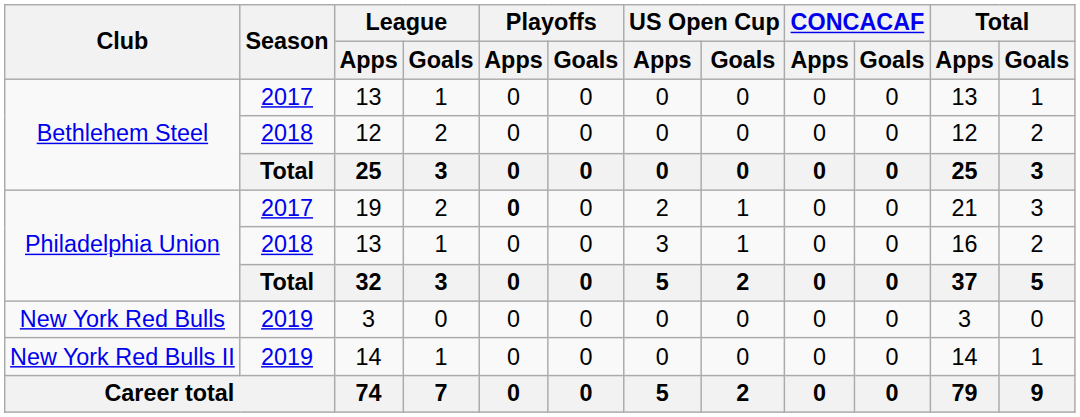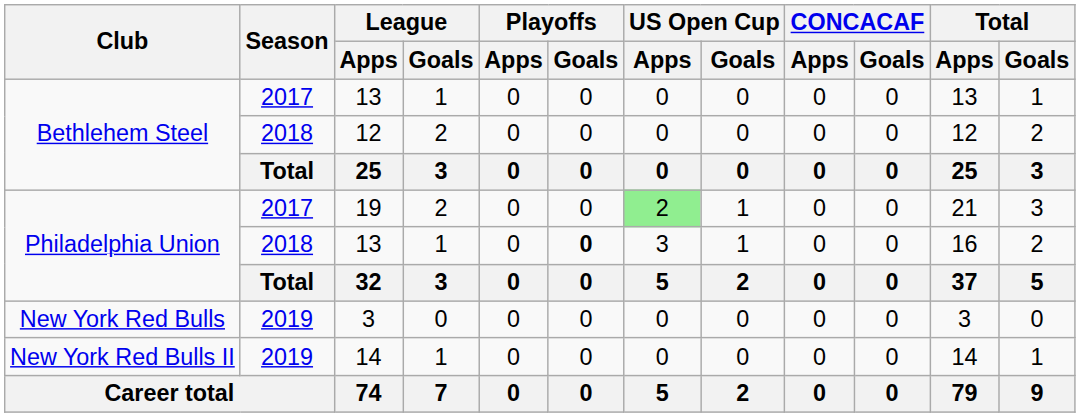19 | Playoffs / Apps: bold -> normal
19 | US Open Cup / Apps: no background -> lightgreen background
Philadelphia Union / 13 | Playoffs / Goals: normal -> bold
